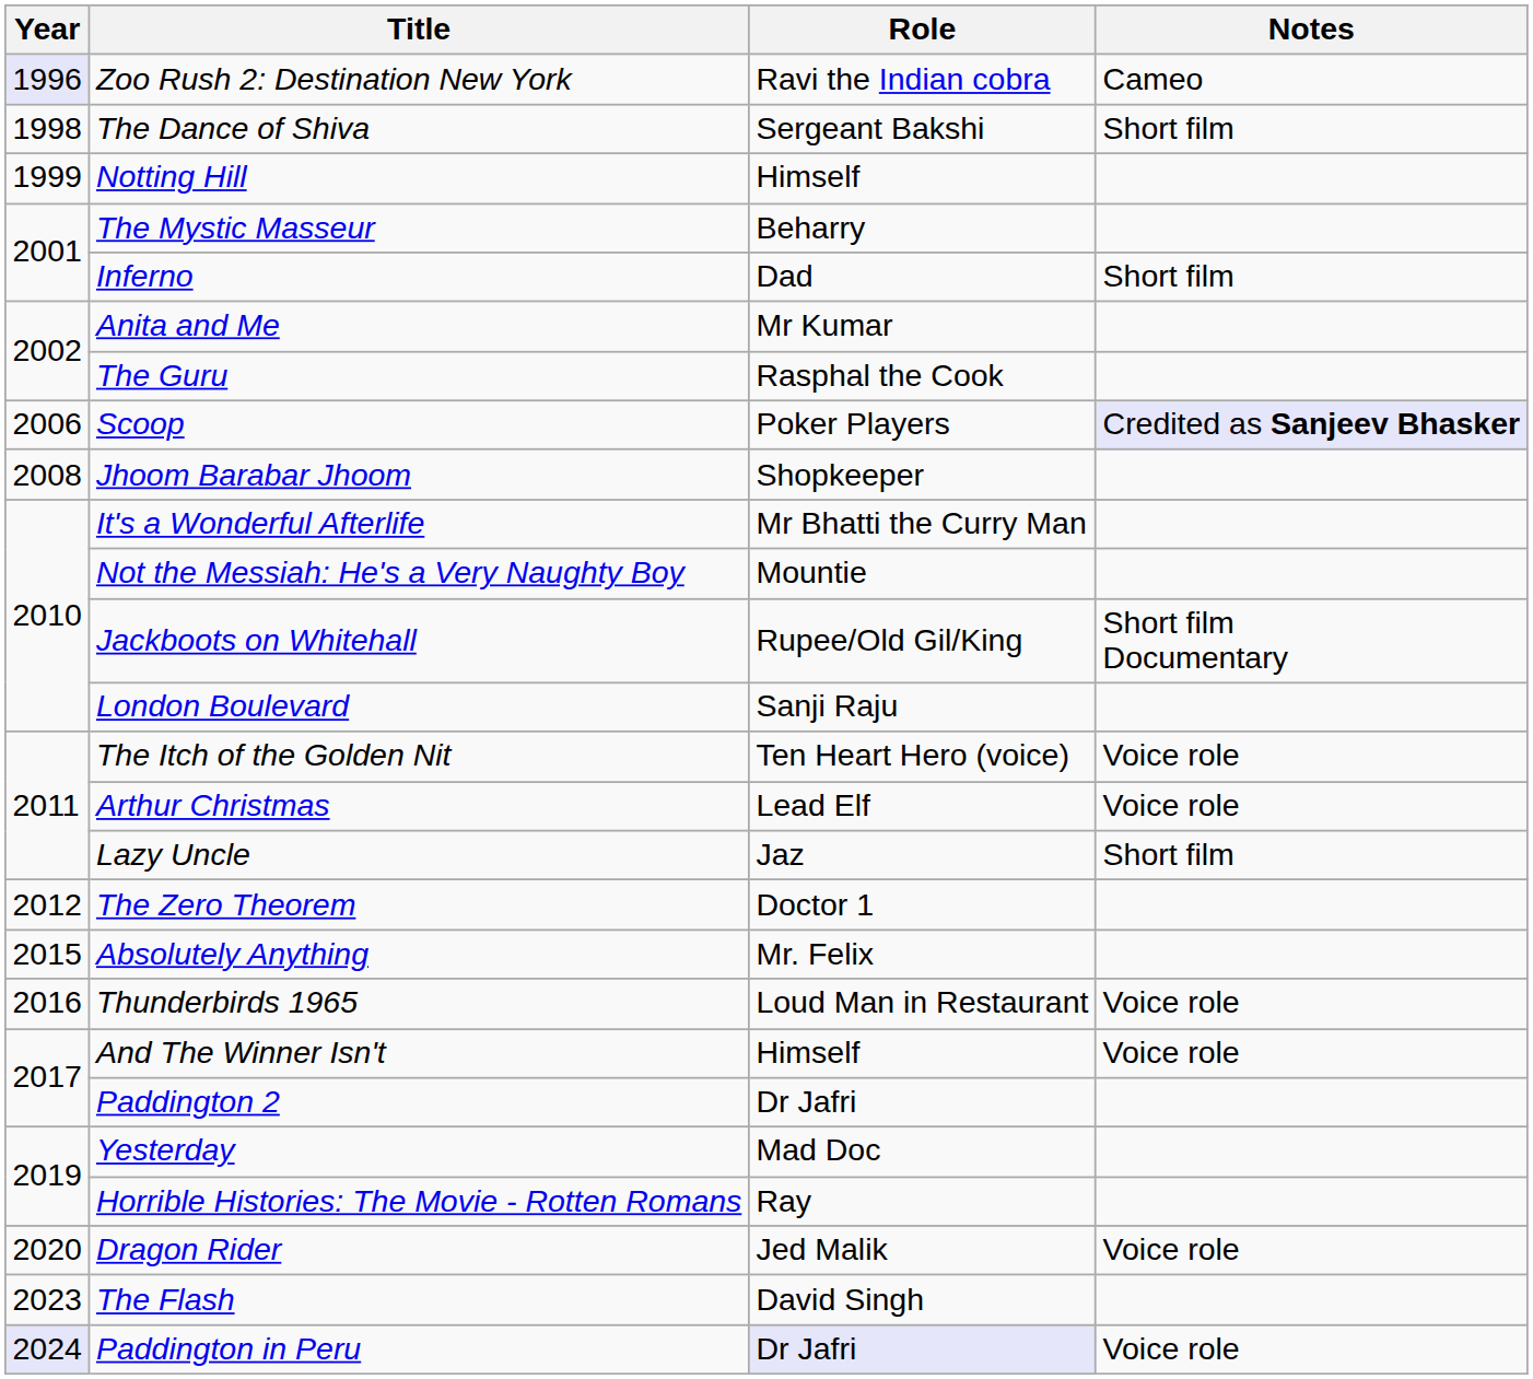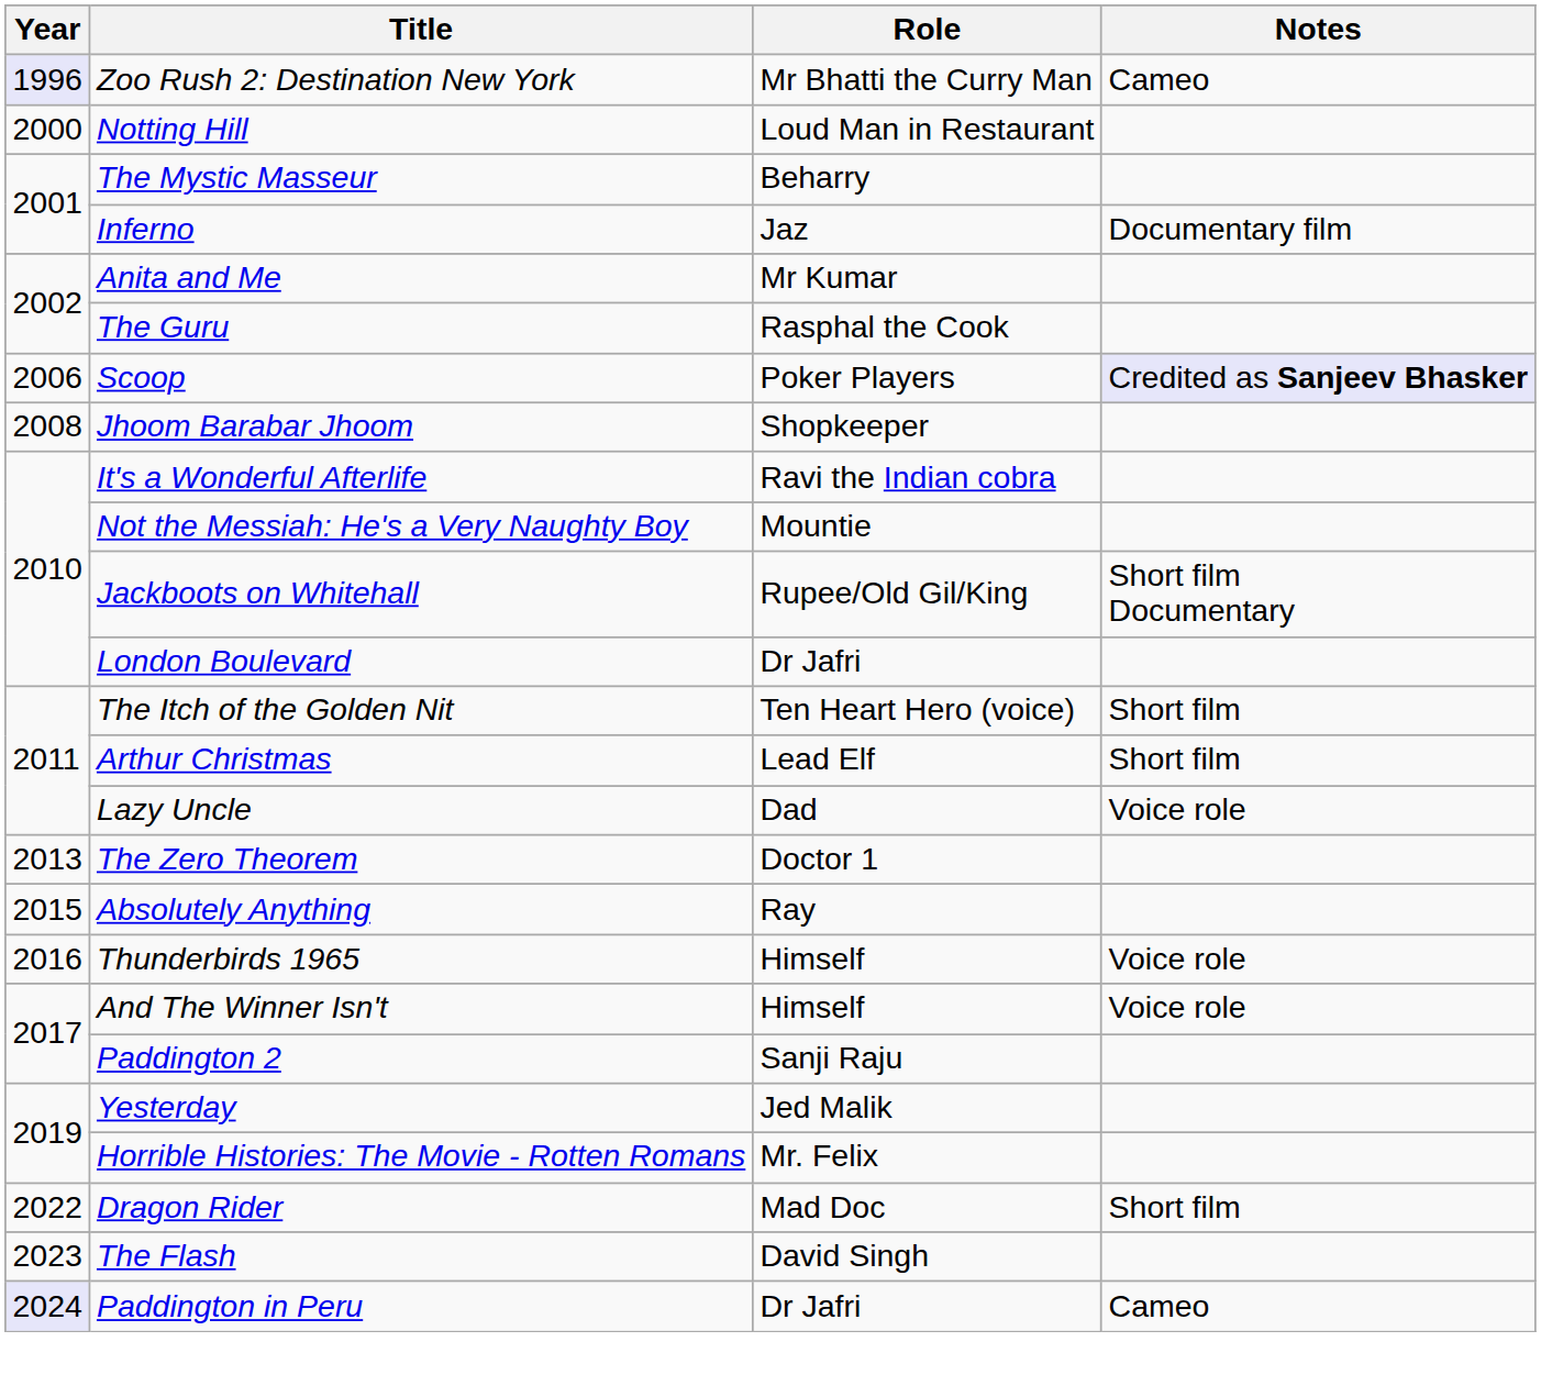Zoo Rush 2: Destination New York | Role: Ravi the Indian cobra -> Mr Bhatti the Curry Man
- row: 1998 | The Dance of Shiva | Sergeant Bakshi | Short film
Notting Hill | Year: 1999 -> 2000
Notting Hill | Role: Himself -> Loud Man in Restaurant
Inferno | Role: Dad -> Jaz
Inferno | Notes: Short film -> Documentary film
It's a Wonderful Afterlife | Role: Mr Bhatti the Curry Man -> Ravi the Indian cobra
London Boulevard | Role: Sanji Raju -> Dr Jafri
The Itch of the Golden Nit | Notes: Voice role -> Short film
Arthur Christmas | Notes: Voice role -> Short film
Lazy Uncle | Role: Jaz -> Dad
Lazy Uncle | Notes: Short film -> Voice role
The Zero Theorem | Year: 2012 -> 2013
Absolutely Anything | Role: Mr. Felix -> Ray
Thunderbirds 1965 | Role: Loud Man in Restaurant -> Himself
Paddington 2 | Role: Dr Jafri -> Sanji Raju
Yesterday | Role: Mad Doc -> Jed Malik
Horrible Histories: The Movie - Rotten Romans | Role: Ray -> Mr. Felix
Dragon Rider | Year: 2020 -> 2022
Dragon Rider | Role: Jed Malik -> Mad Doc
Dragon Rider | Notes: Voice role -> Short film
Paddington in Peru | Role: lavender background -> no background
Paddington in Peru | Notes: Voice role -> Cameo
